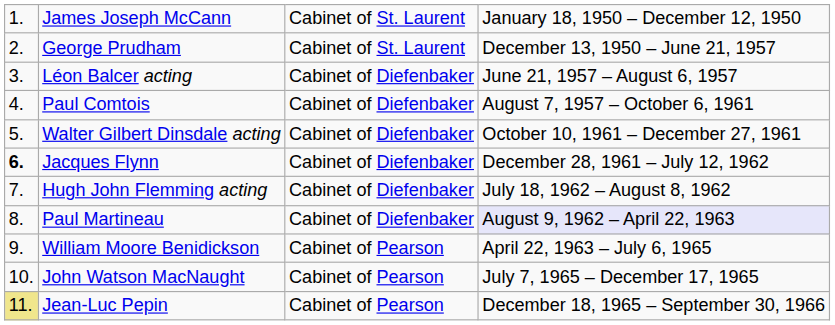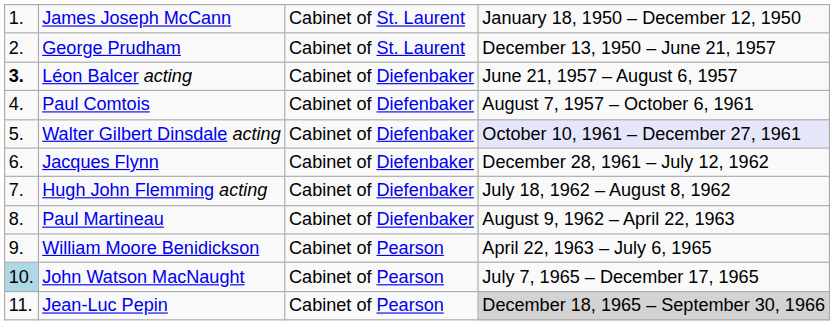Léon Balcer acting | column 1: normal -> bold
Walter Gilbert Dinsdale acting | column 4: no background -> lavender background
Jacques Flynn | column 1: bold -> normal
Paul Martineau | column 4: lavender background -> no background
John Watson MacNaught | column 1: no background -> lightblue background
Jean-Luc Pepin | column 1: khaki background -> no background
Jean-Luc Pepin | column 4: no background -> lightgrey background
